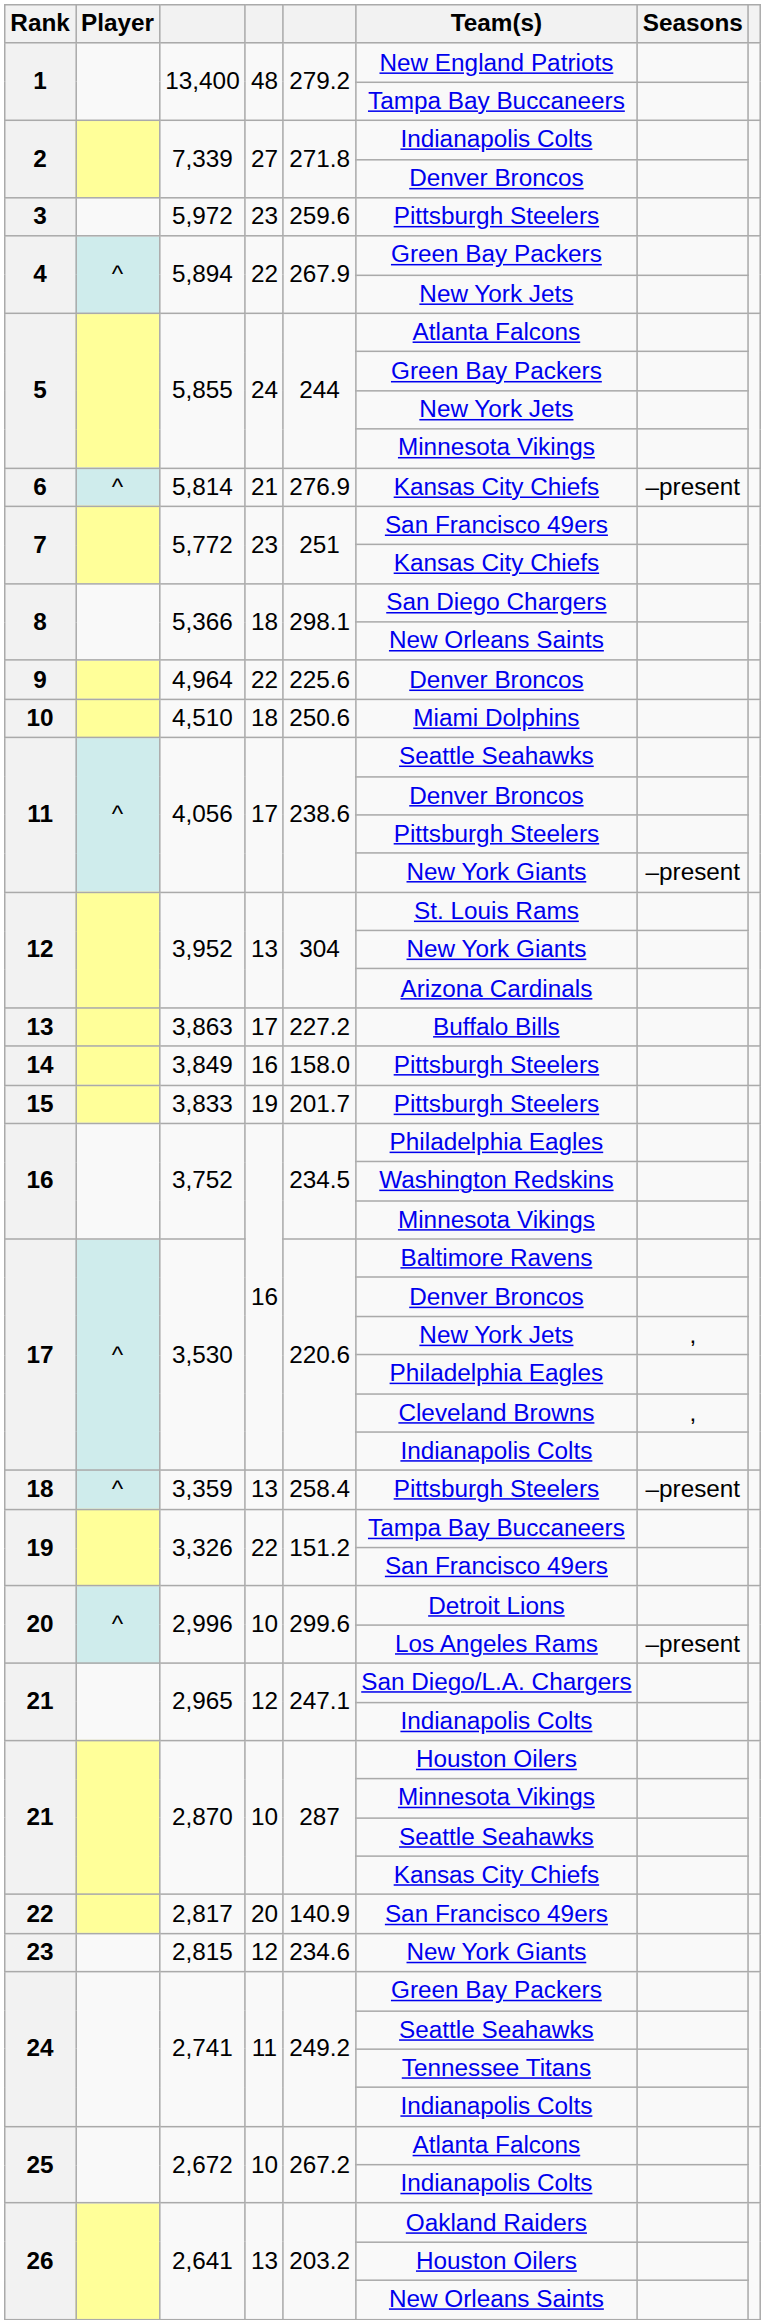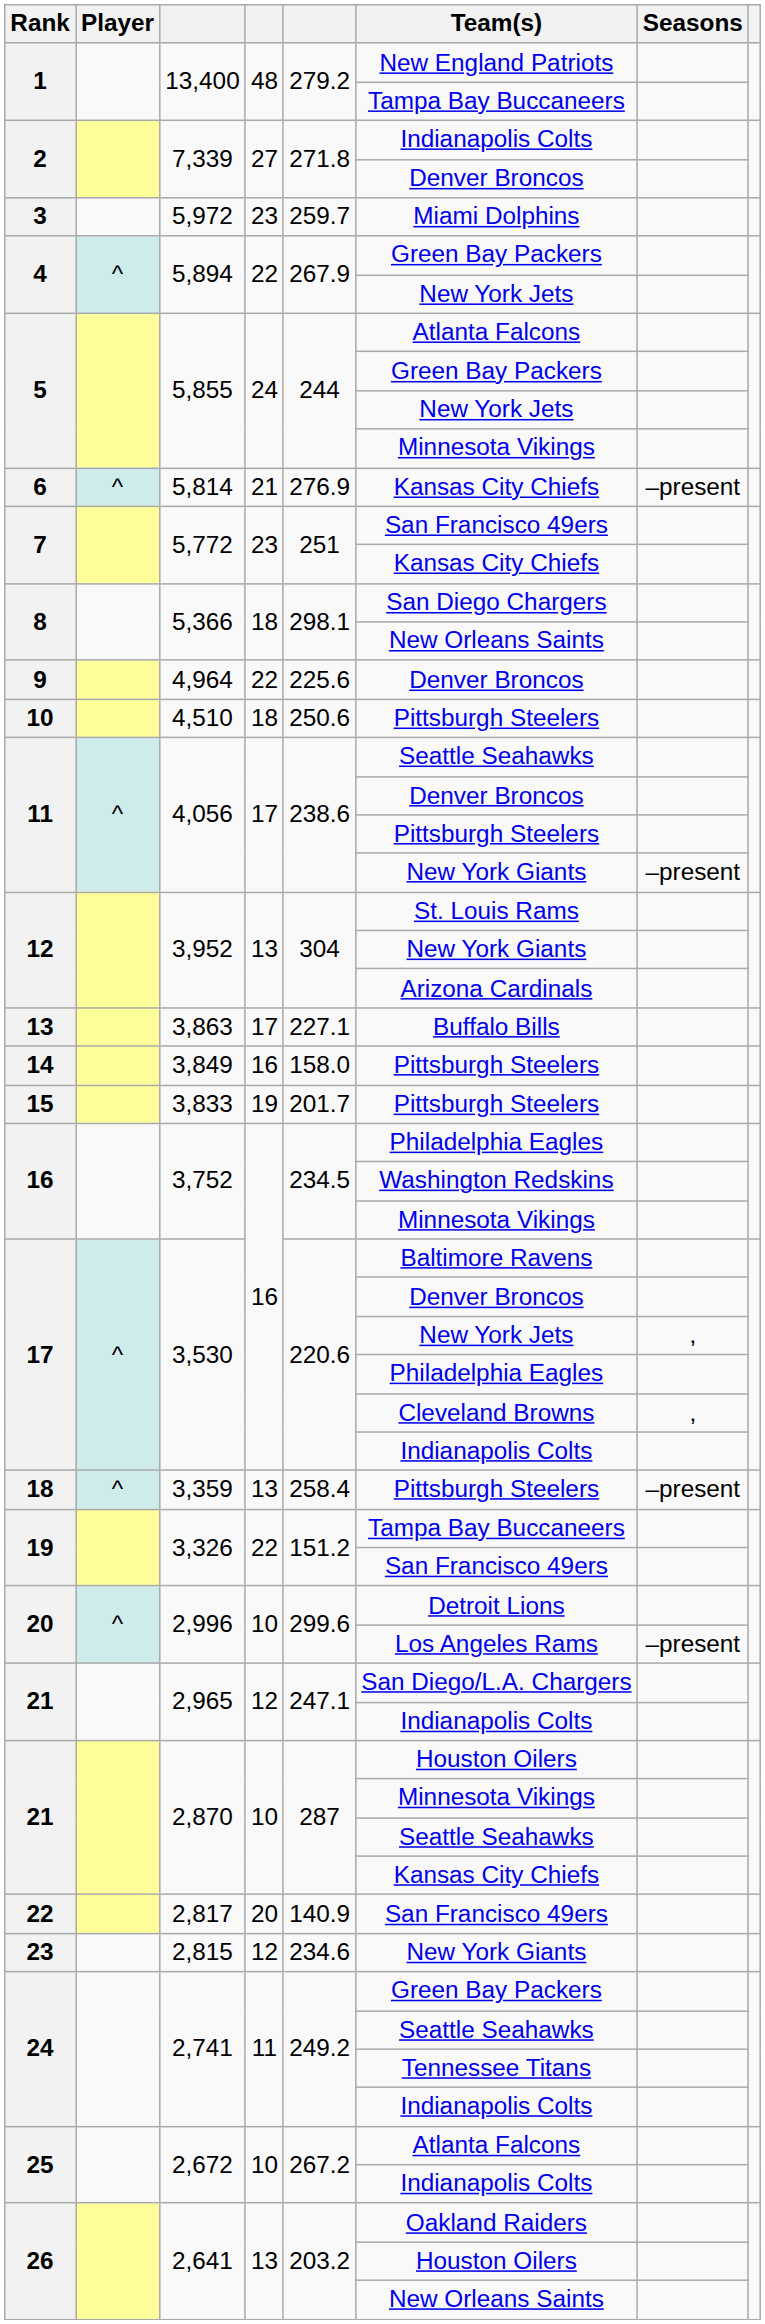5,972 | column 5: 259.6 -> 259.7
5,972 | Team(s): Pittsburgh Steelers -> Miami Dolphins
4,510 | Team(s): Miami Dolphins -> Pittsburgh Steelers
3,863 | column 5: 227.2 -> 227.1
